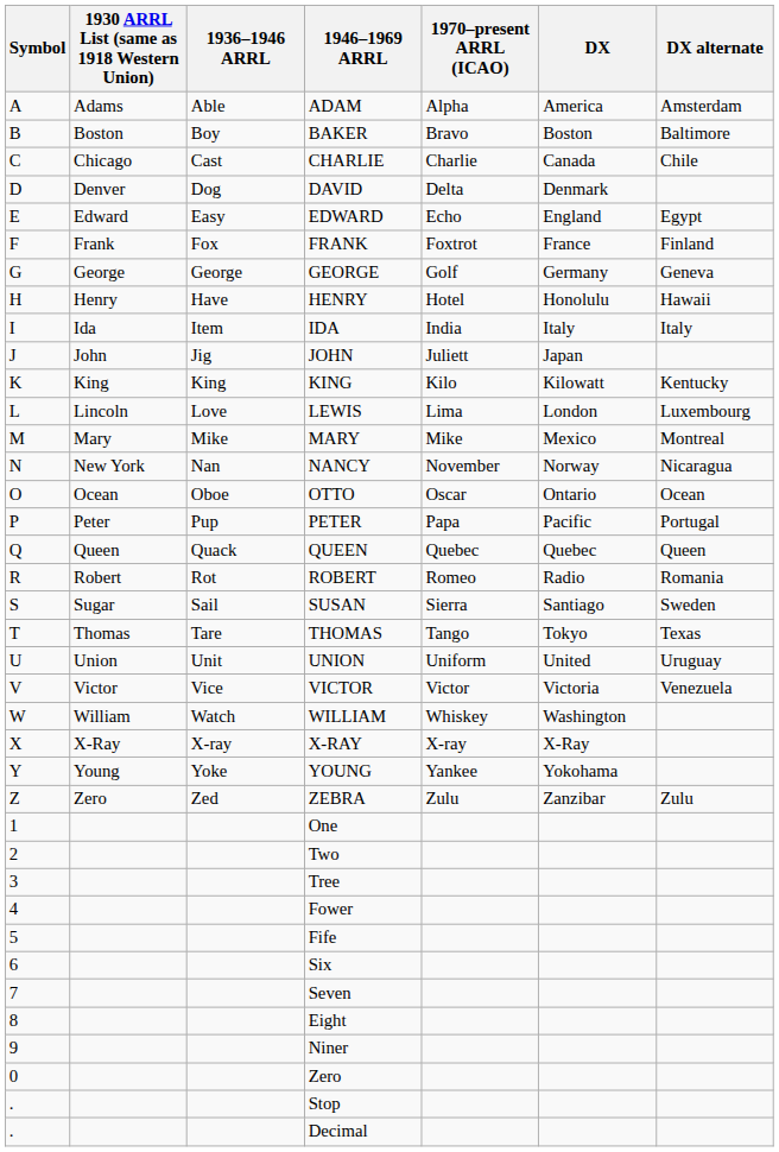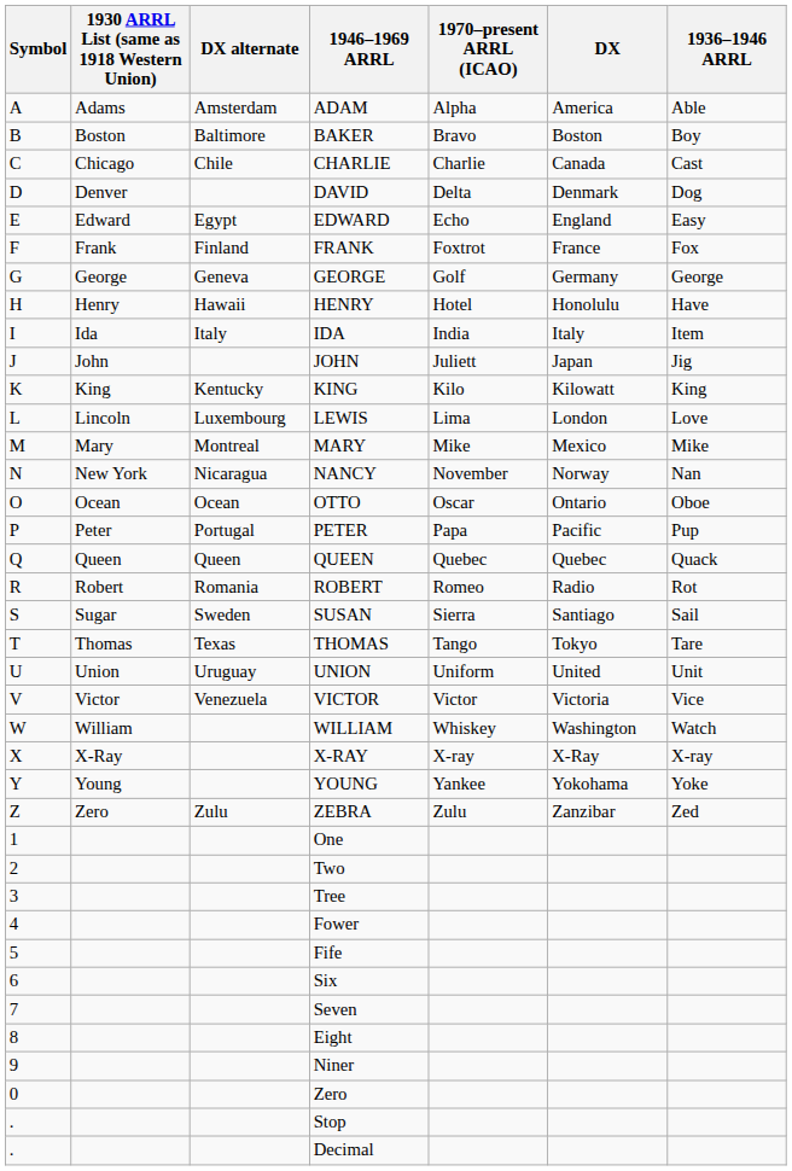columns swapped: 1936–1946 ARRL <-> DX alternate
